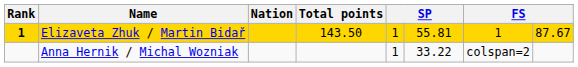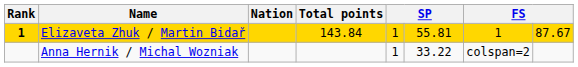Elizaveta Zhuk / Martin Bidař | Total points: 143.50 -> 143.84
